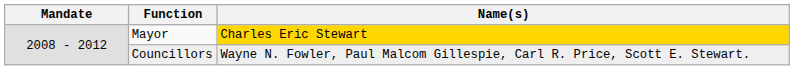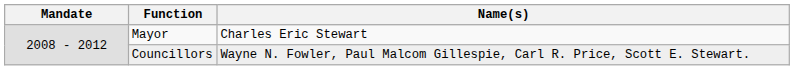Mayor | Name(s): gold background -> no background
